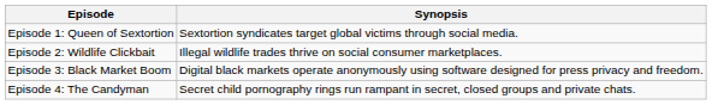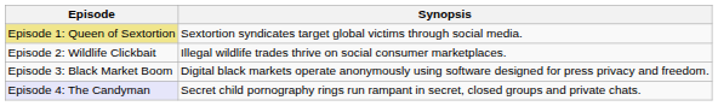Episode 1: Queen of Sextortion | Episode: no background -> khaki background
Episode 4: The Candyman | Episode: no background -> lavender background
